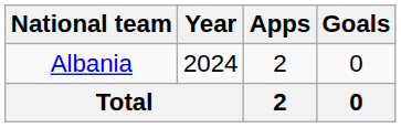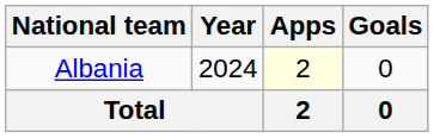Albania | Apps: no background -> lightyellow background
